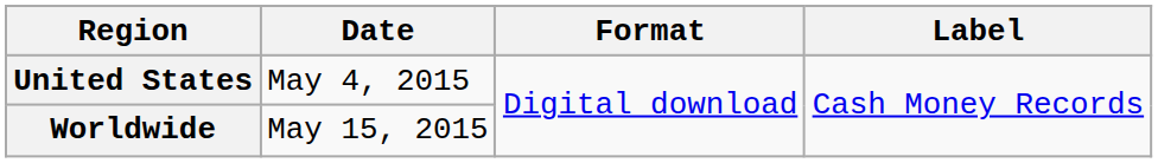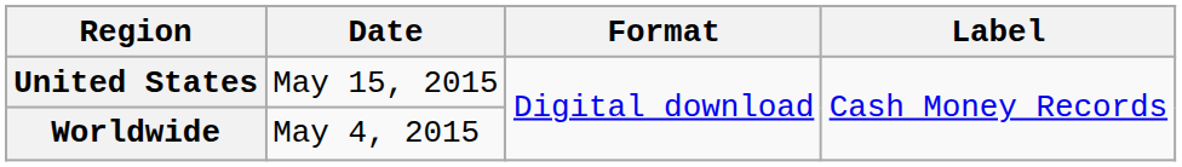United States | Date: May 4, 2015 -> May 15, 2015
Worldwide | Date: May 15, 2015 -> May 4, 2015
